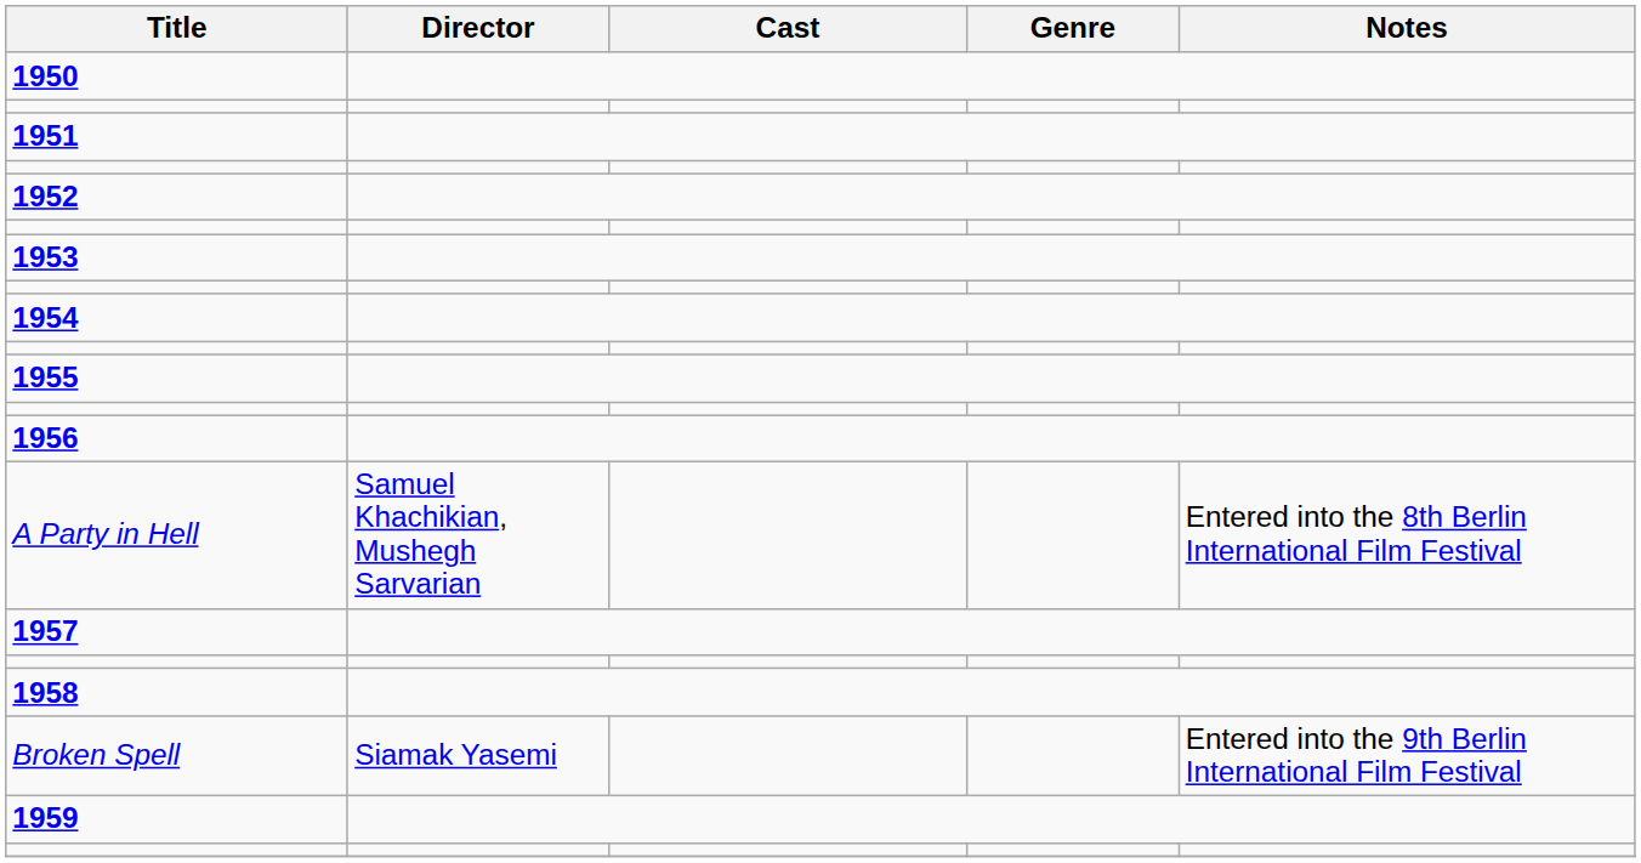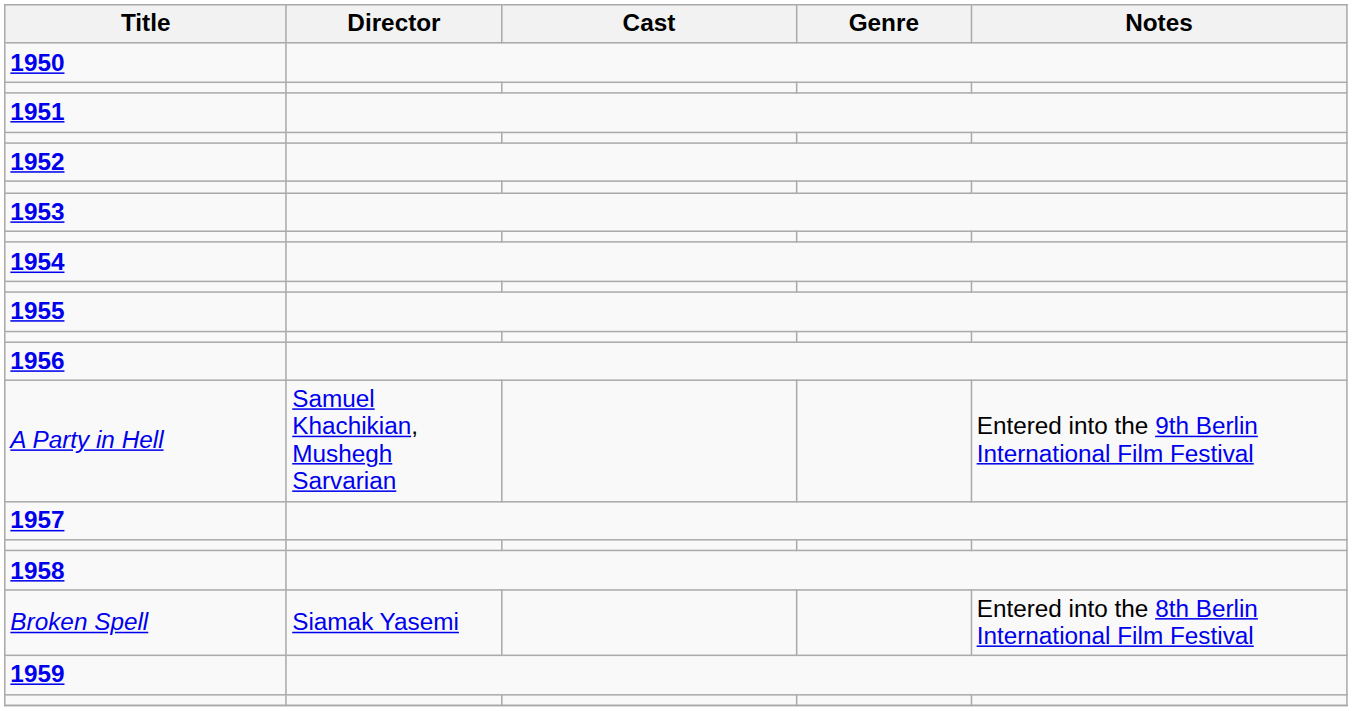A Party in Hell | Notes: Entered into the 8th Berlin International Film Festival -> Entered into the 9th Berlin International Film Festival
Broken Spell | Notes: Entered into the 9th Berlin International Film Festival -> Entered into the 8th Berlin International Film Festival
